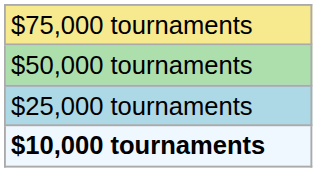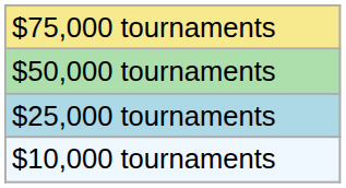row 4 | column 1: bold -> normal
